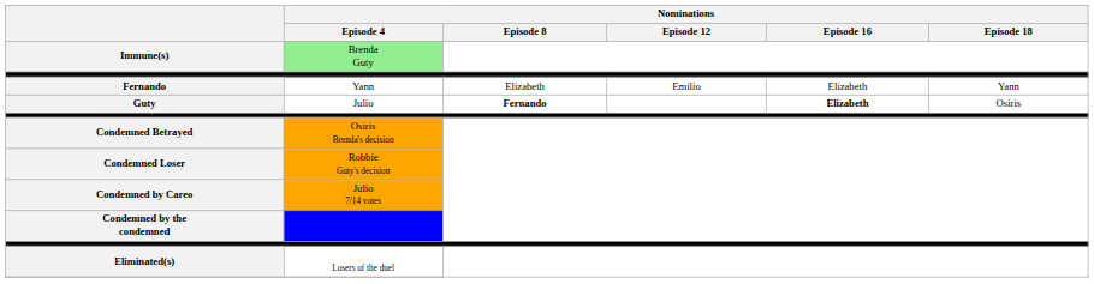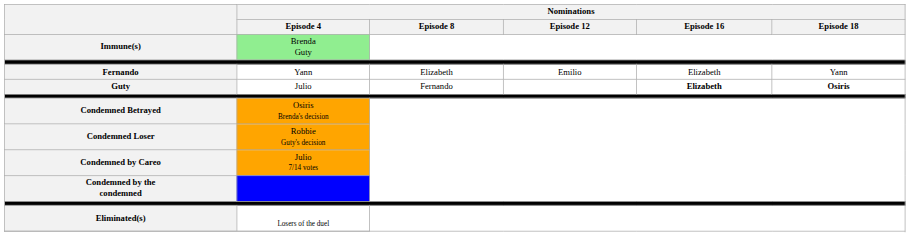Guty | Nominations / Episode 8: bold -> normal
Guty | Nominations / Episode 18: normal -> bold
